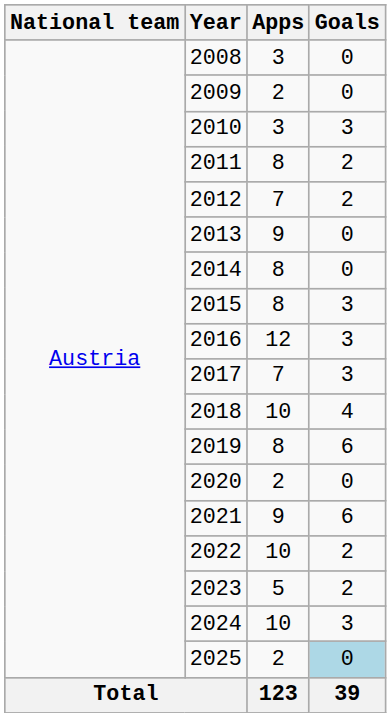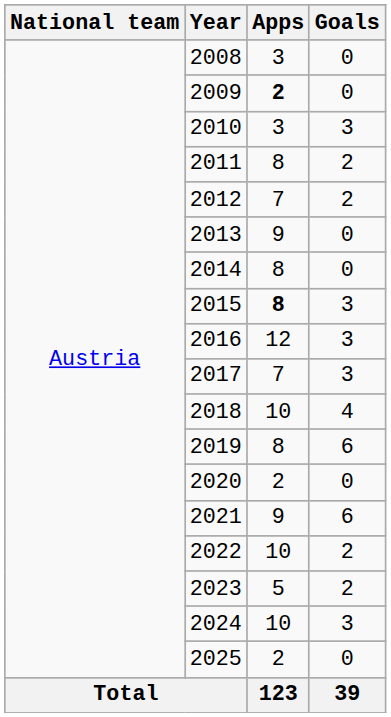2009 | Apps: normal -> bold
2015 | Apps: normal -> bold
2025 | Goals: lightblue background -> no background
